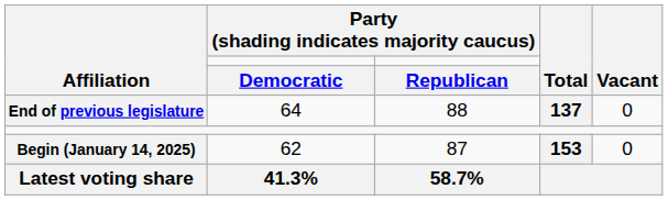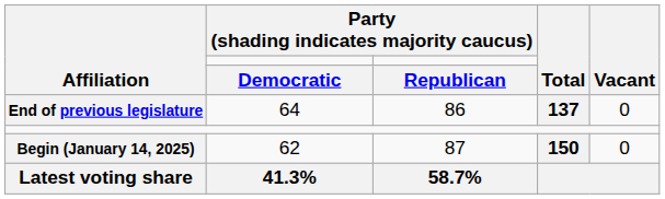End of previous legislature | column 3: 88 -> 86
Begin (January 14, 2025) | Total: 153 -> 150
